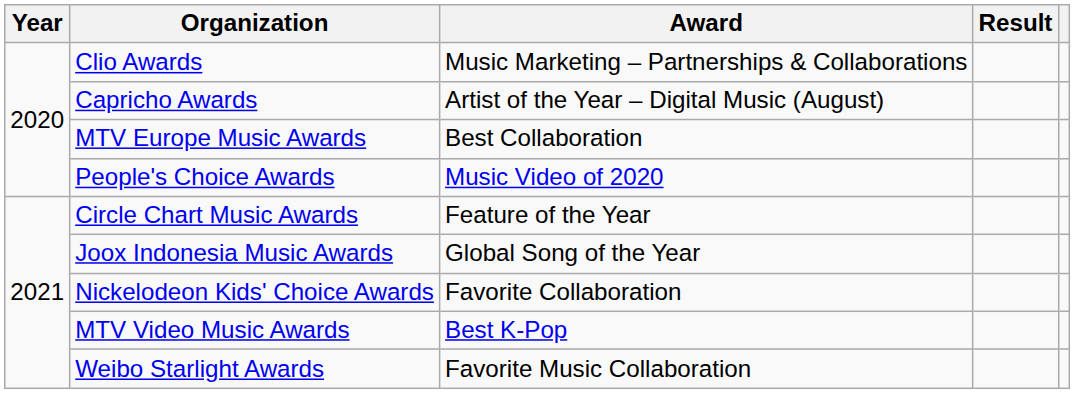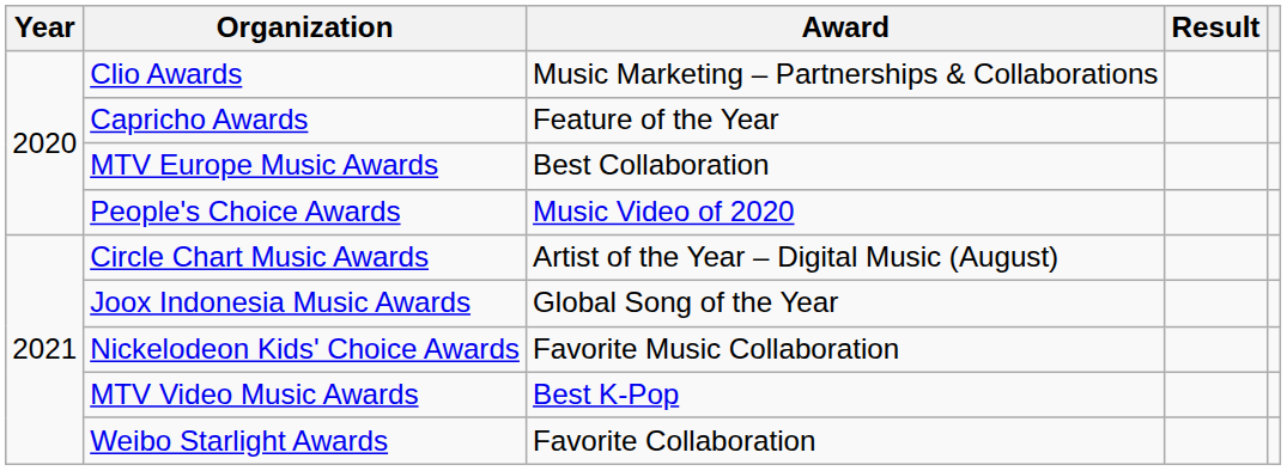Capricho Awards | Award: Artist of the Year – Digital Music (August) -> Feature of the Year
Circle Chart Music Awards | Award: Feature of the Year -> Artist of the Year – Digital Music (August)
Nickelodeon Kids' Choice Awards | Award: Favorite Collaboration -> Favorite Music Collaboration
Weibo Starlight Awards | Award: Favorite Music Collaboration -> Favorite Collaboration
